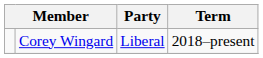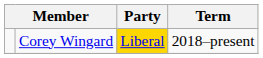Corey Wingard | Party: no background -> gold background
